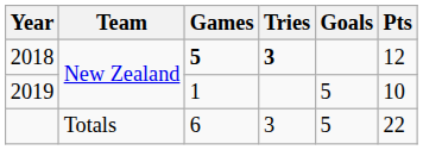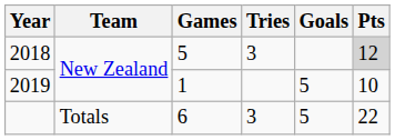2018 | Games: bold -> normal
2018 | Tries: bold -> normal
2018 | Pts: no background -> lightgrey background
